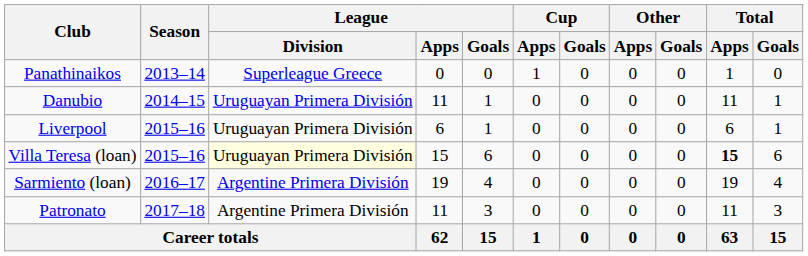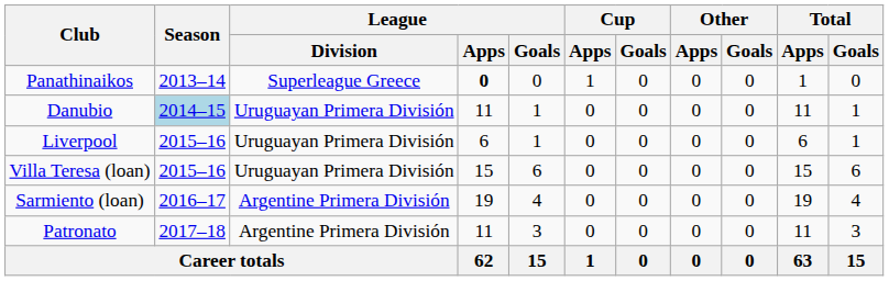Panathinaikos | League / Apps: normal -> bold
Danubio | Season: no background -> lightblue background
Villa Teresa (loan) | League / Division: lightyellow background -> no background
Villa Teresa (loan) | Total / Apps: bold -> normal
